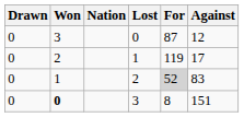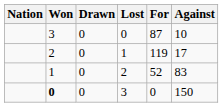columns swapped: Nation <-> Drawn
row 2 | Against: 12 -> 10
row 4 | For: lightgrey background -> no background
row 5 | For: 8 -> 0
row 5 | Against: 151 -> 150
